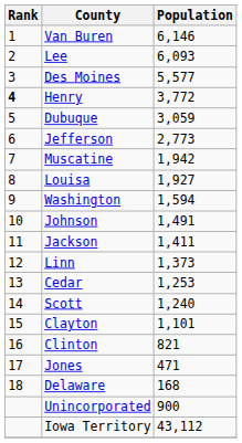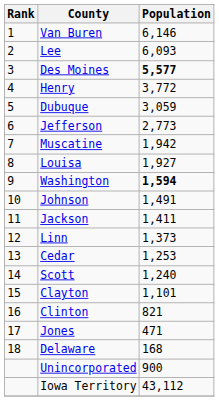Des Moines | Population: normal -> bold
Henry | Rank: bold -> normal
Washington | Population: normal -> bold
